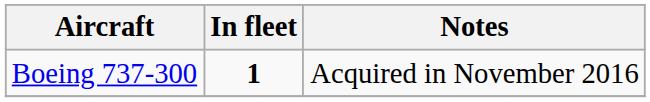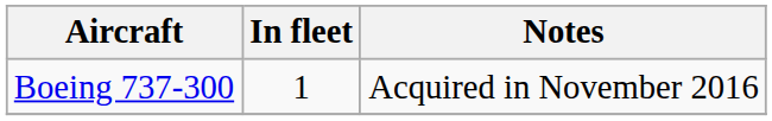Boeing 737-300 | In fleet: bold -> normal
